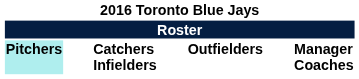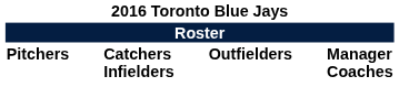Pitchers | column 1: paleturquoise background -> no background
